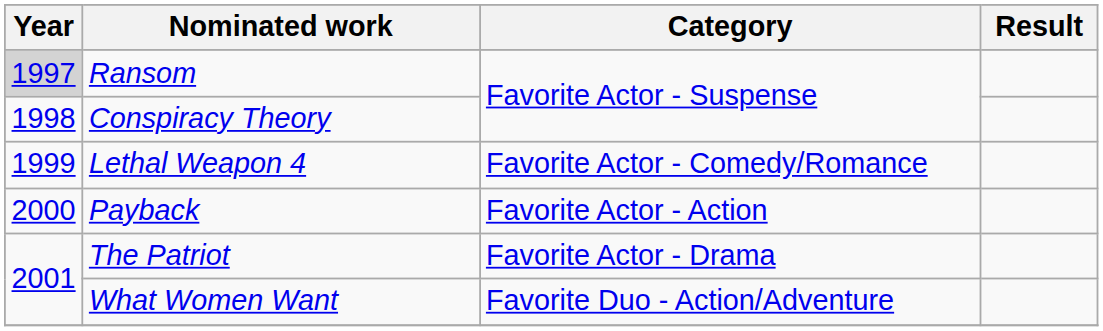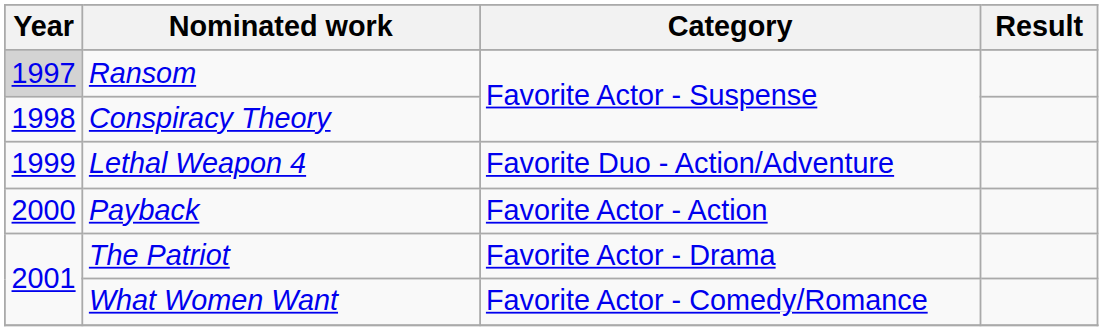Lethal Weapon 4 | Category: Favorite Actor - Comedy/Romance -> Favorite Duo - Action/Adventure
What Women Want | Category: Favorite Duo - Action/Adventure -> Favorite Actor - Comedy/Romance
